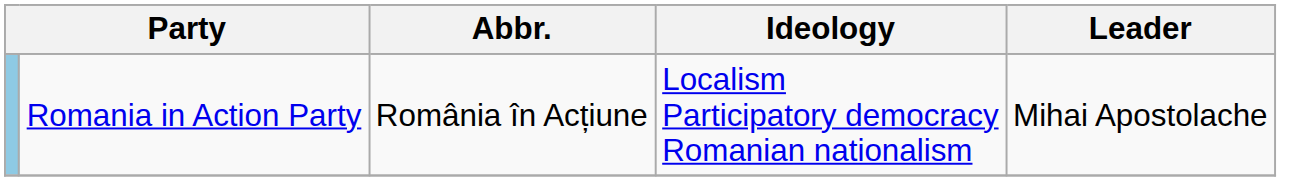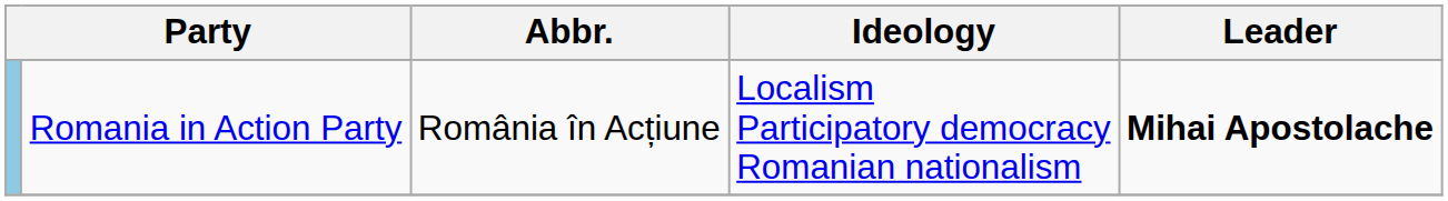Romania in Action Party | Leader: normal -> bold
